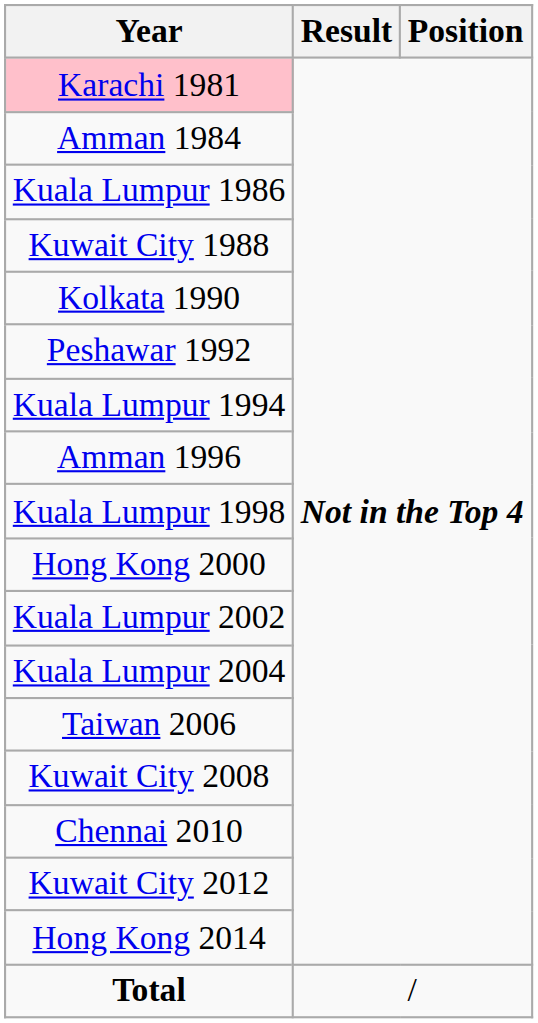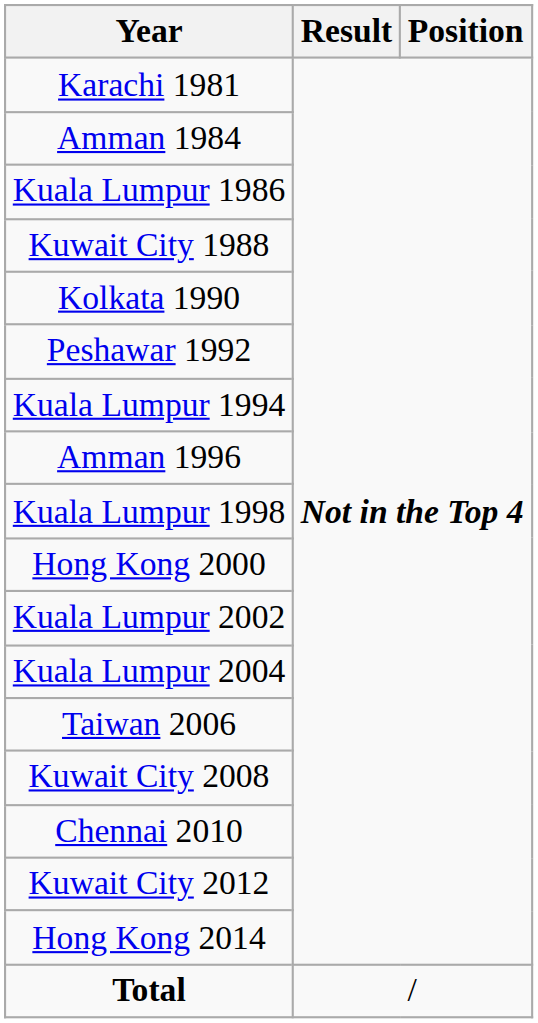Karachi 1981 | Year: pink background -> no background
